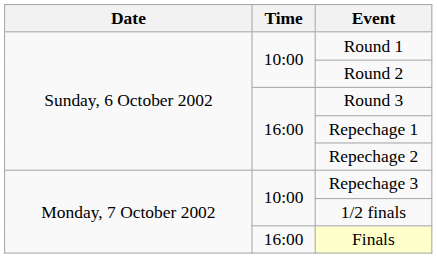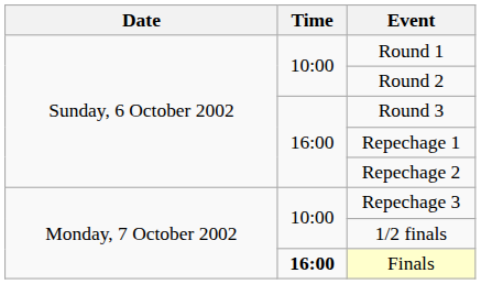Finals | Time: normal -> bold
